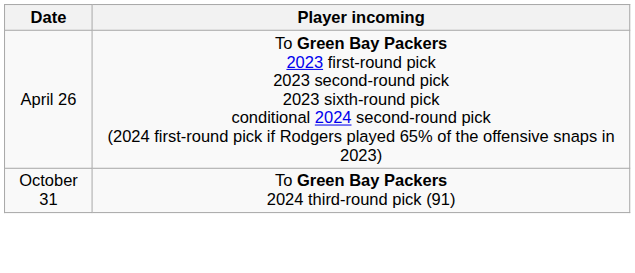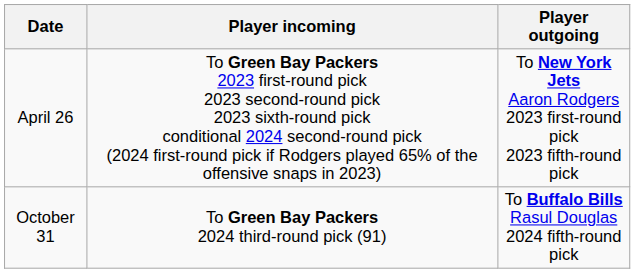+ column: Player outgoing | To New York Jets Aaron Rodgers 2023 first-round pick 2023 fifth-round pick | To Buffalo Bills Rasul Douglas 2024 fifth-round pick
